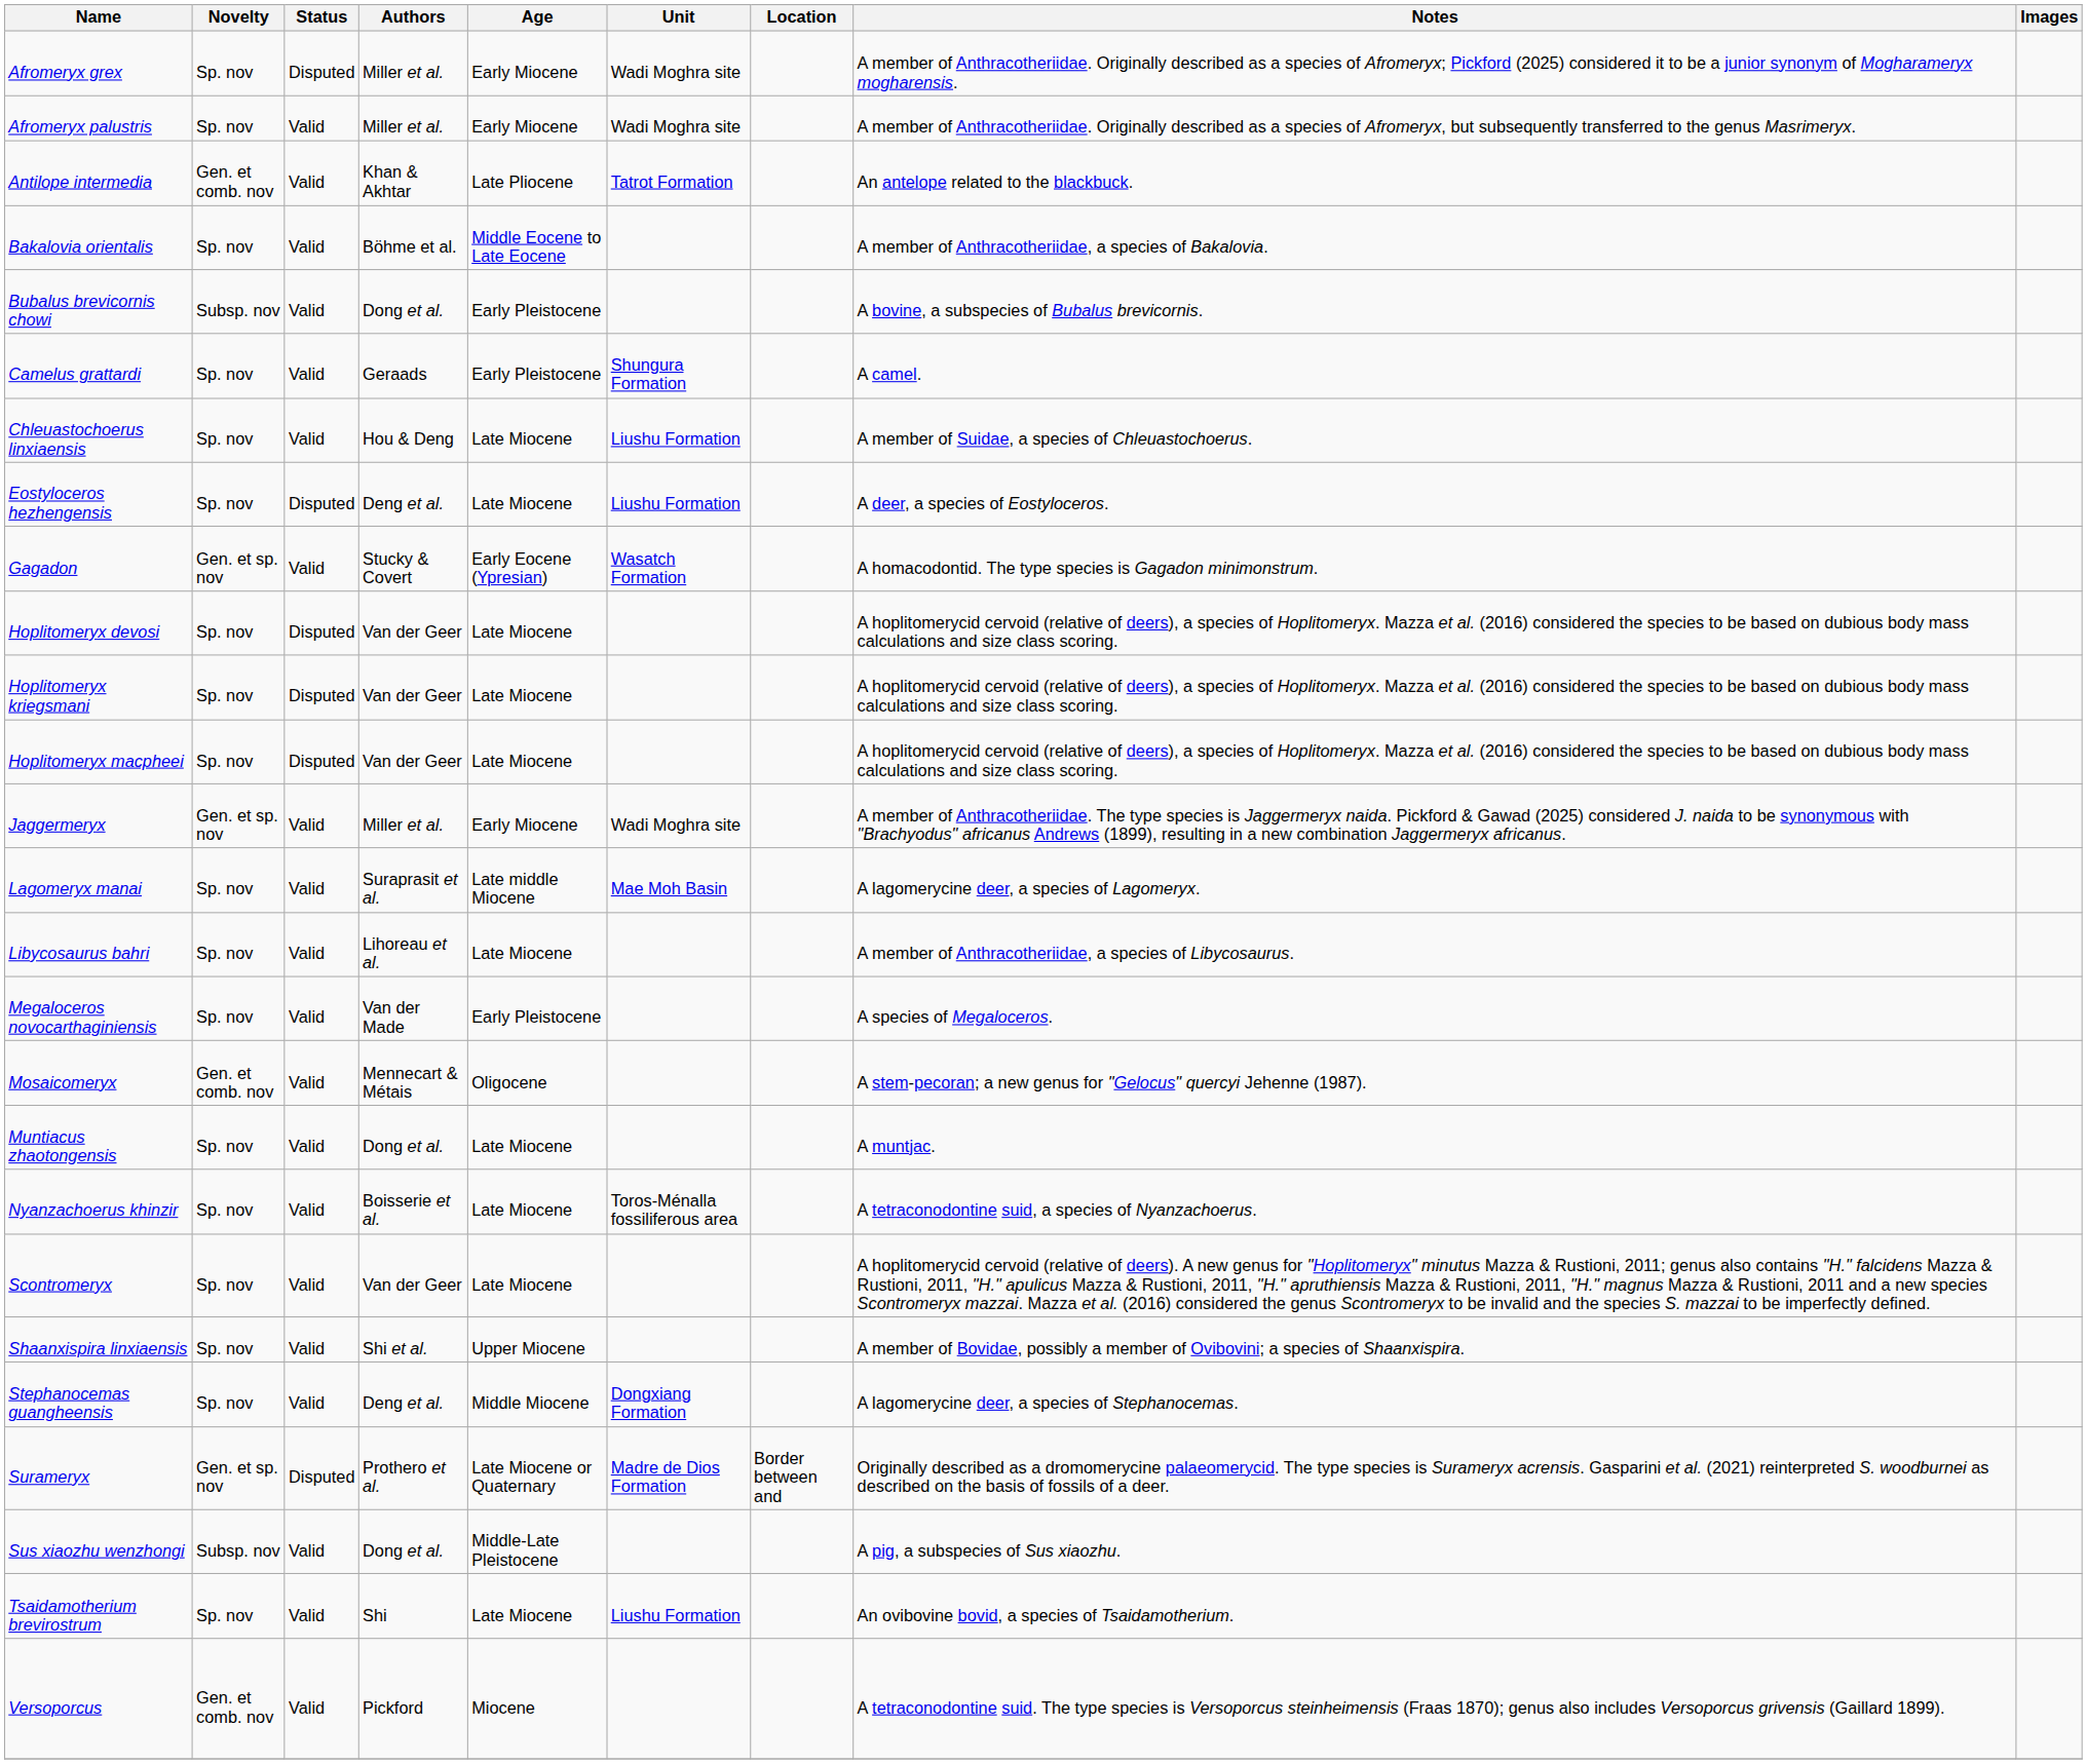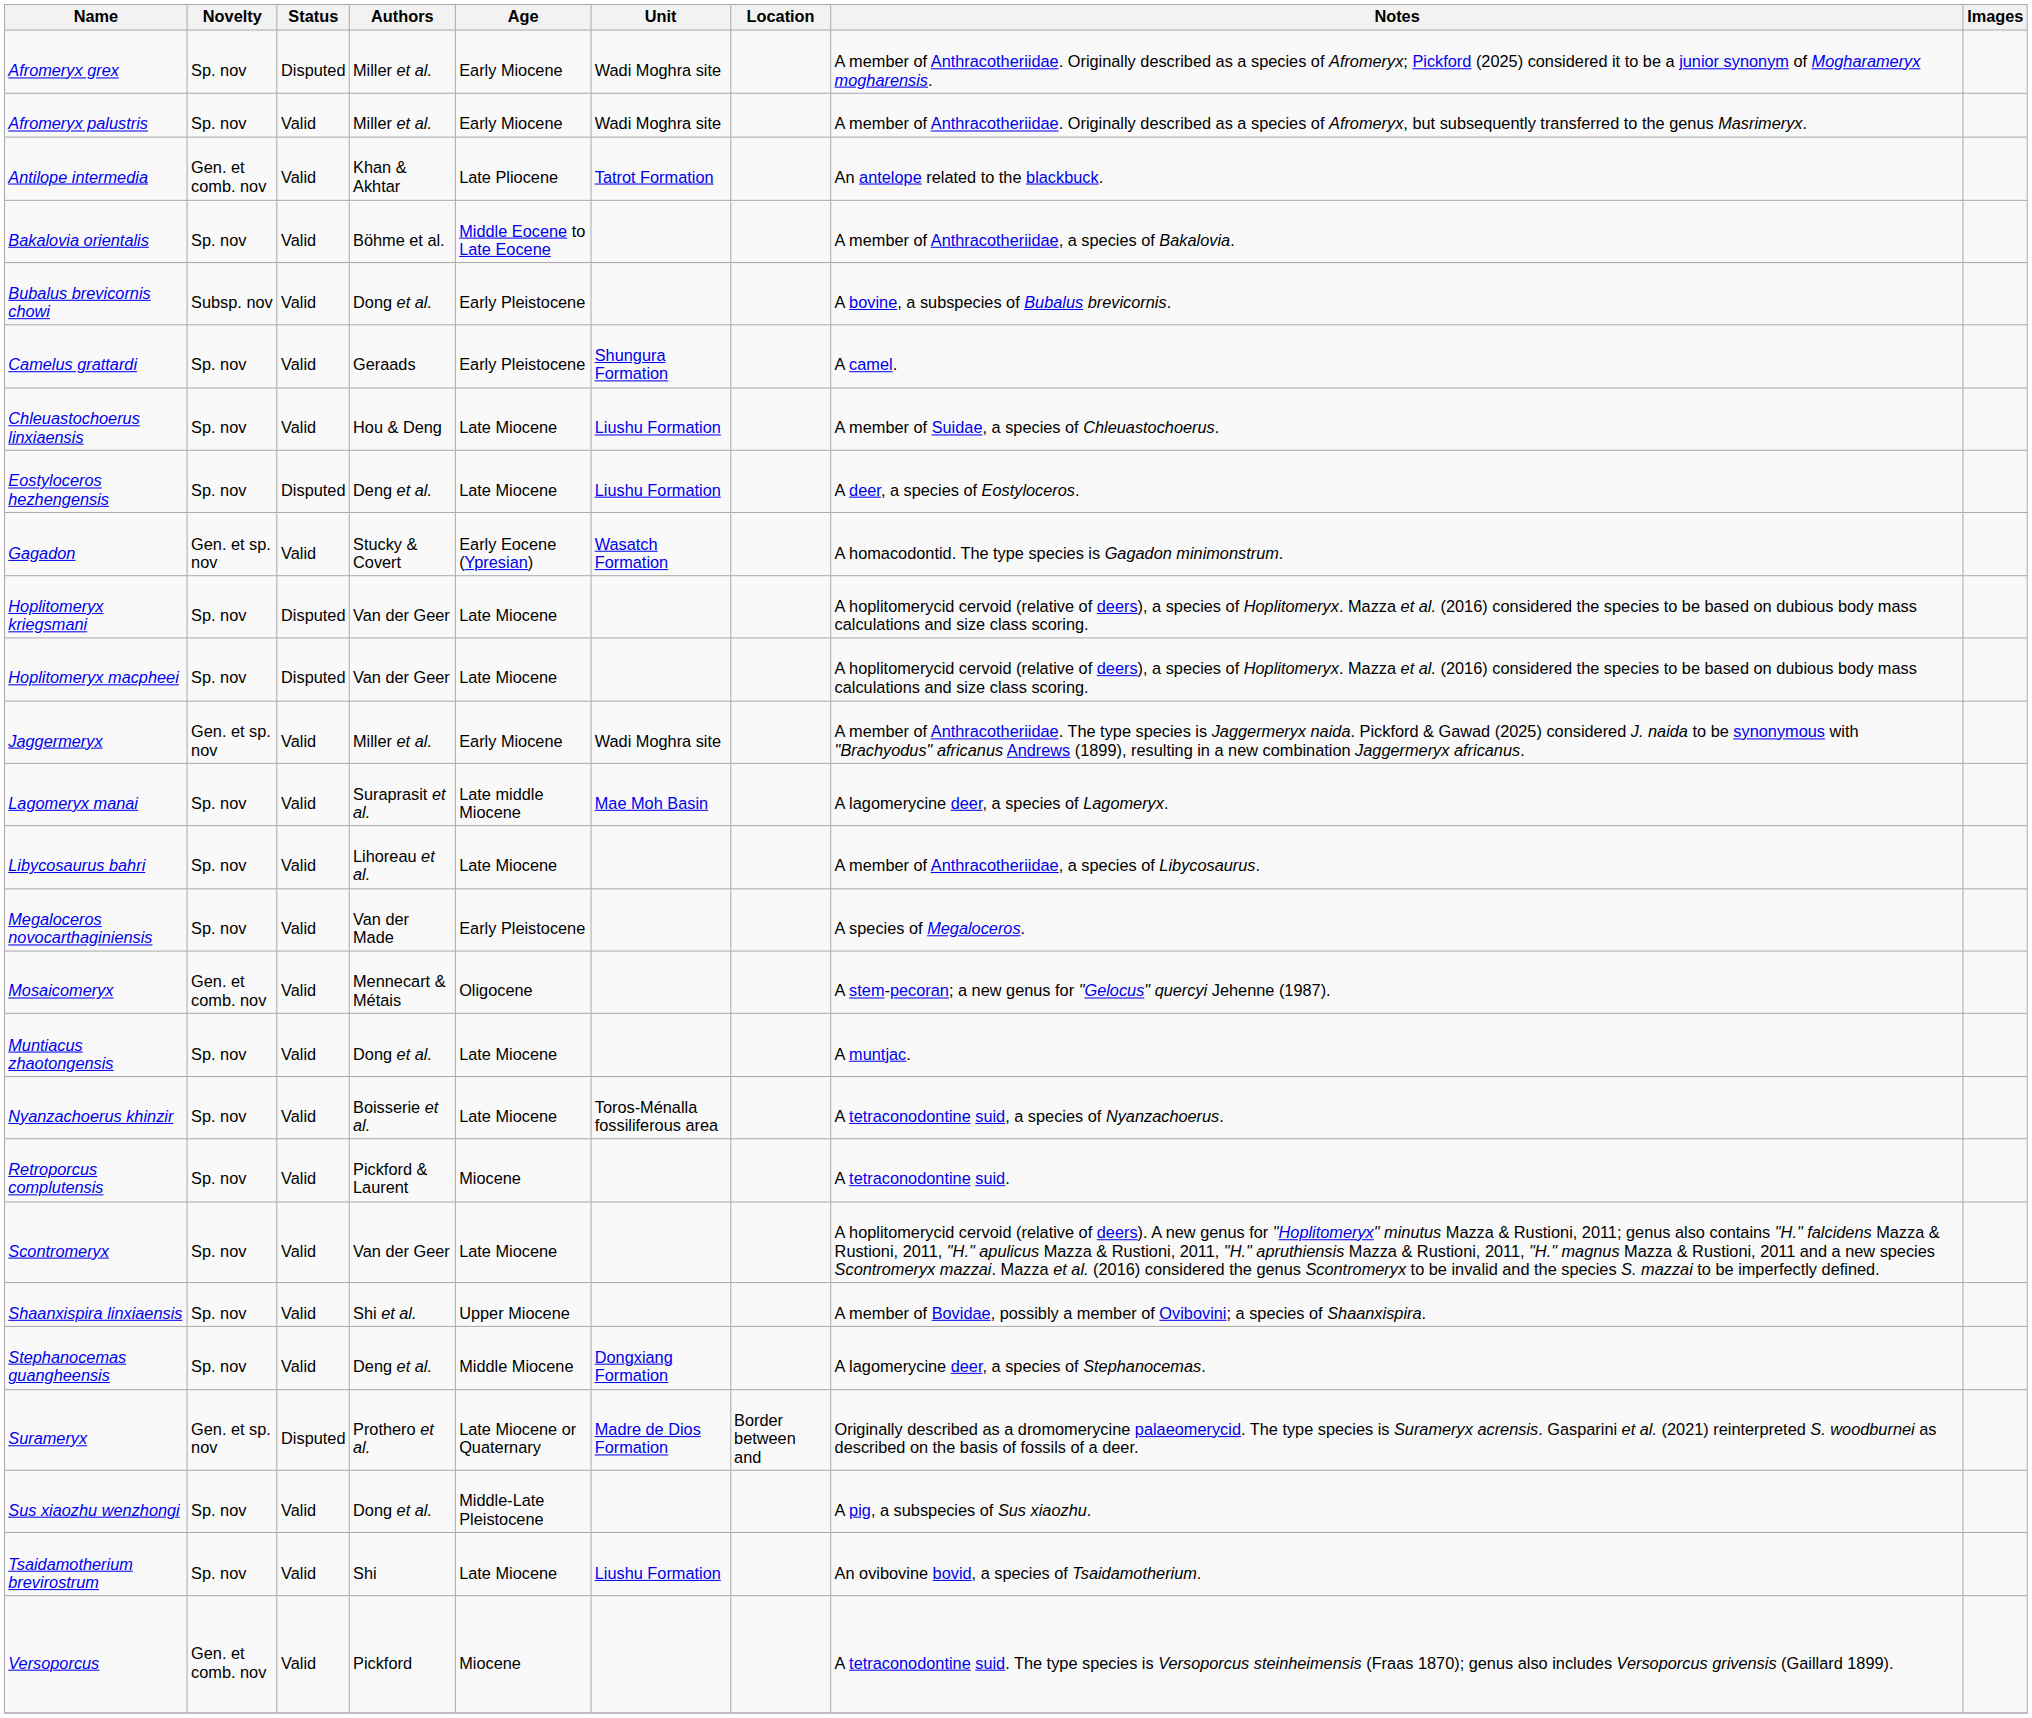- row: Hoplitomeryx devosi | Sp. nov | Disputed | Van der Geer | Late Miocene | A hoplitomerycid cervoid (relative of deers), a species of Hoplitomeryx. Mazza et al. (2016) considered the species to be based on dubious body mass calculations and size class scoring.
+ row: Retroporcus complutensis | Sp. nov | Valid | Pickford & Laurent | Miocene | A tetraconodontine suid.
Sus xiaozhu wenzhongi | Novelty: Subsp. nov -> Sp. nov
